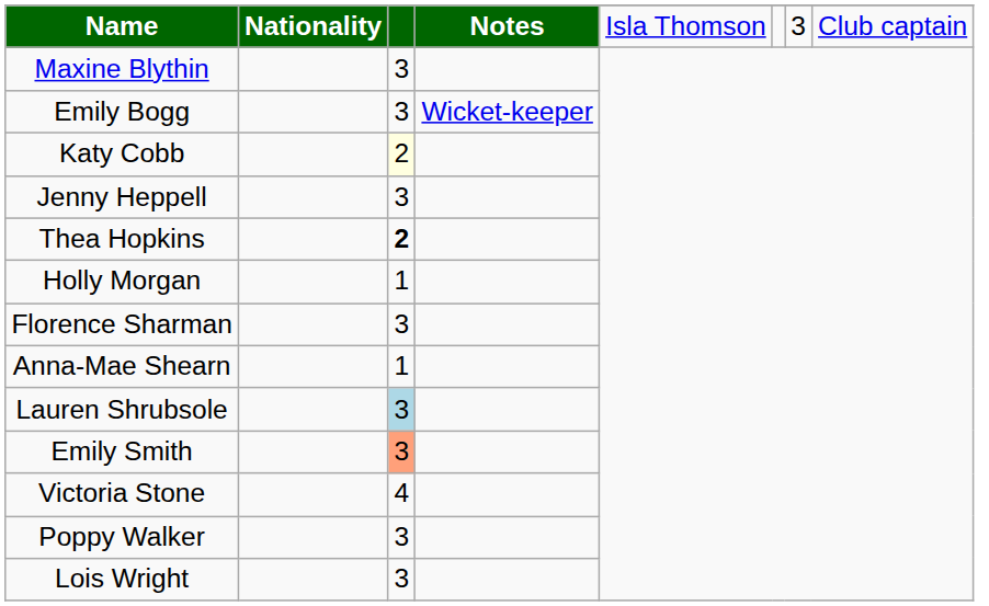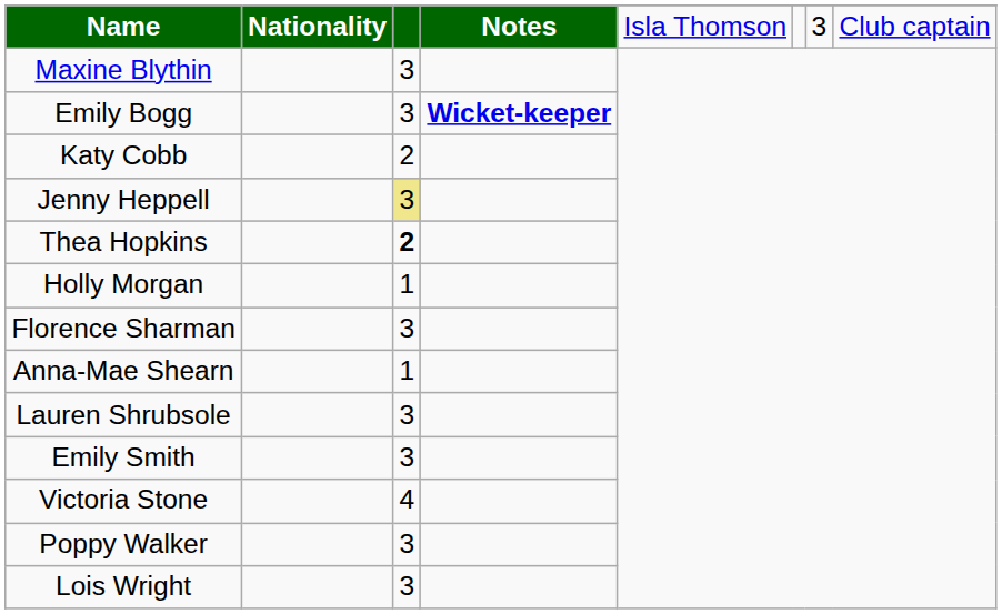Emily Bogg | Notes: normal -> bold
Katy Cobb | column 3: lightyellow background -> no background
Jenny Heppell | column 3: no background -> khaki background
Lauren Shrubsole | column 3: lightblue background -> no background
Emily Smith | column 3: lightsalmon background -> no background
